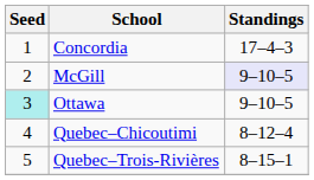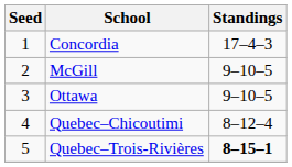McGill | Standings: lavender background -> no background
Ottawa | Seed: paleturquoise background -> no background
Quebec–Trois-Rivières | Standings: normal -> bold
